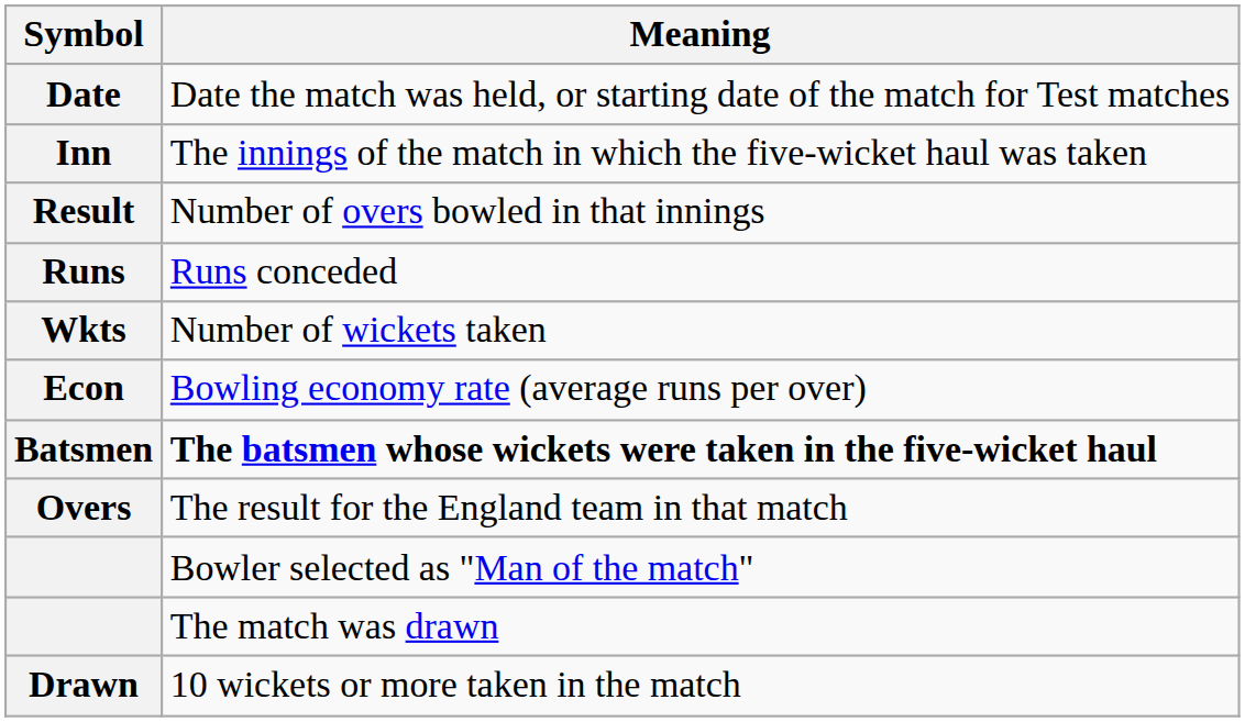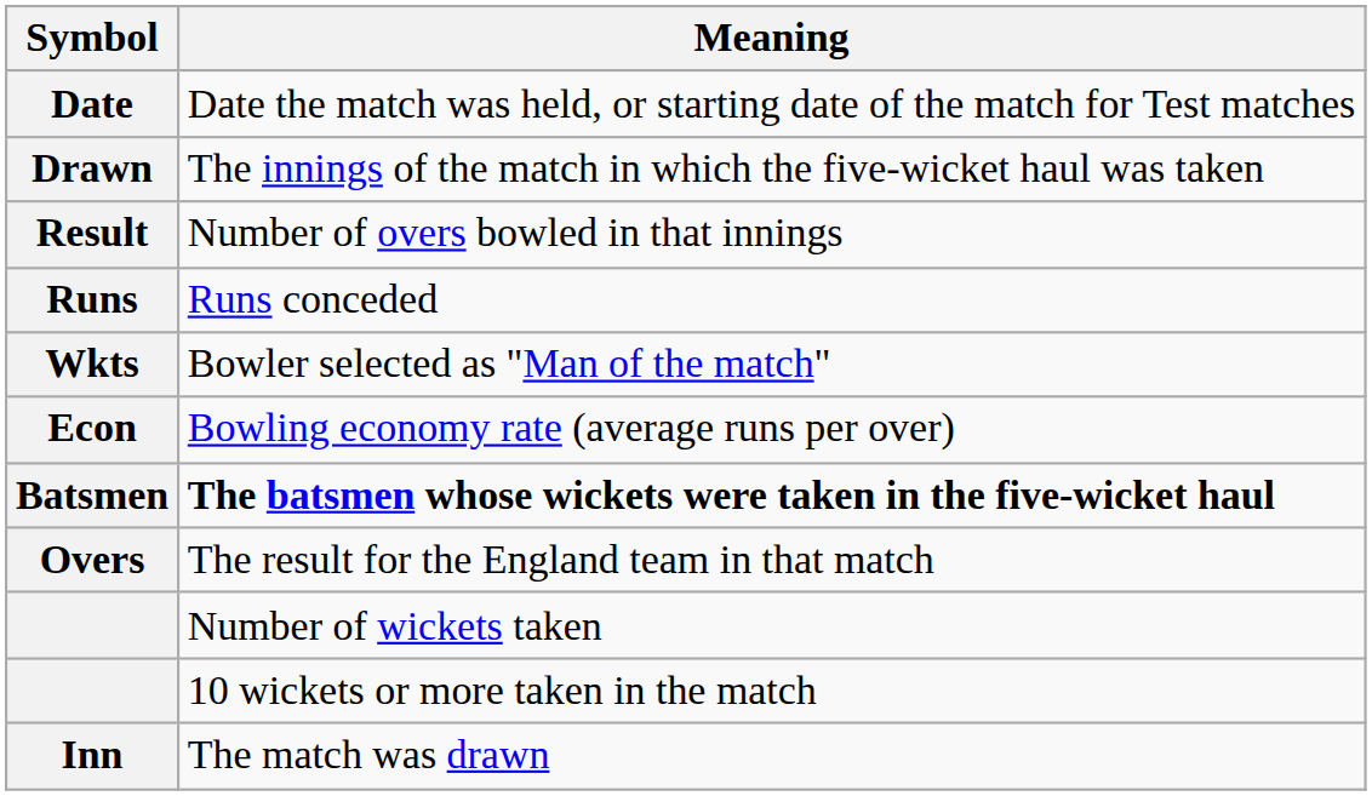row 3 | Symbol: Inn -> Drawn
row 6 | Meaning: Number of wickets taken -> Bowler selected as "Man of the match"
row 10 | Meaning: Bowler selected as "Man of the match" -> Number of wickets taken
row 11 | Meaning: The match was drawn -> 10 wickets or more taken in the match
row 12 | Symbol: Drawn -> Inn
row 12 | Meaning: 10 wickets or more taken in the match -> The match was drawn
